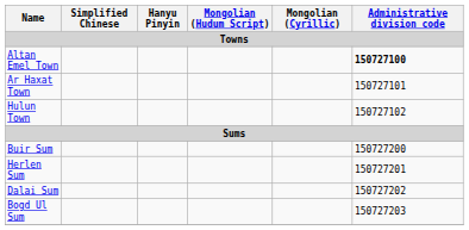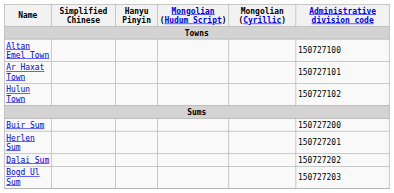Altan Emel Town | Administrative division code: bold -> normal
